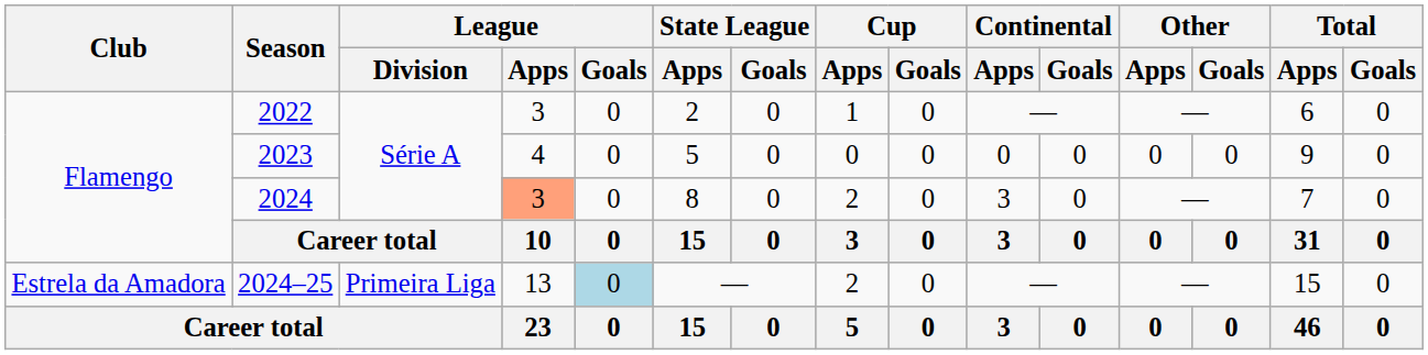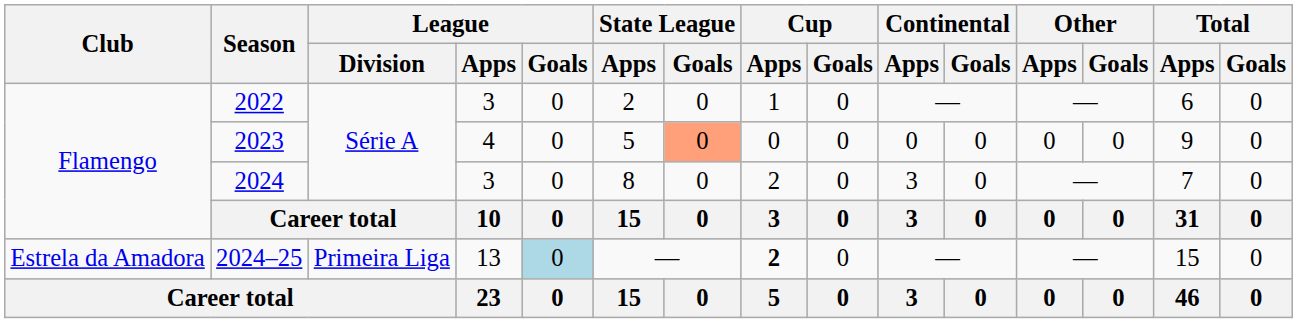2023 | State League / Goals: no background -> lightsalmon background
2024 | League / Apps: lightsalmon background -> no background
2024–25 | Cup / Apps: normal -> bold
